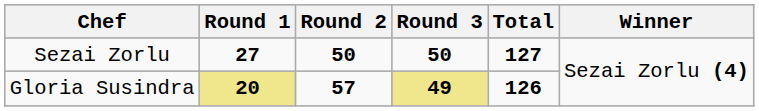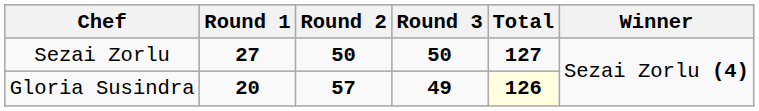Gloria Susindra | Round 1: khaki background -> no background
Gloria Susindra | Round 3: khaki background -> no background
Gloria Susindra | Total: no background -> lightyellow background
